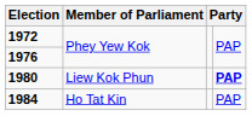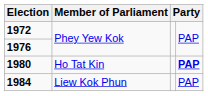1980 | Member of Parliament: Liew Kok Phun -> Ho Tat Kin
1984 | Member of Parliament: Ho Tat Kin -> Liew Kok Phun
